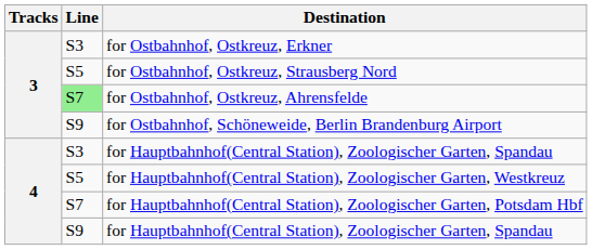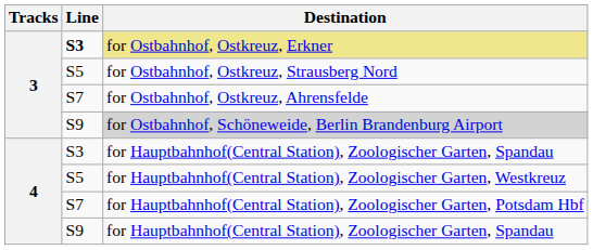for Ostbahnhof, Ostkreuz, Erkner | Line: normal -> bold
for Ostbahnhof, Ostkreuz, Erkner | Destination: no background -> khaki background
for Ostbahnhof, Ostkreuz, Ahrensfelde | Line: lightgreen background -> no background
for Ostbahnhof, Schöneweide, Berlin Brandenburg Airport | Destination: no background -> lightgrey background
